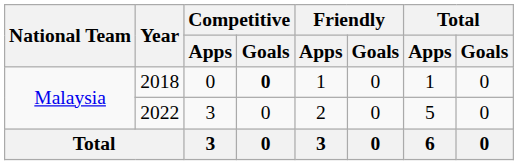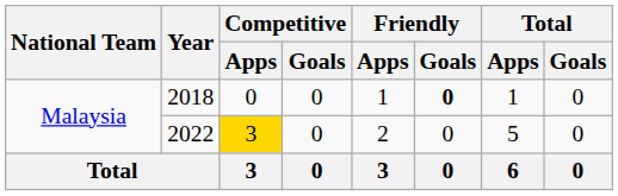2018 | Competitive / Goals: bold -> normal
2018 | Friendly / Goals: normal -> bold
2022 | Competitive / Apps: no background -> gold background
